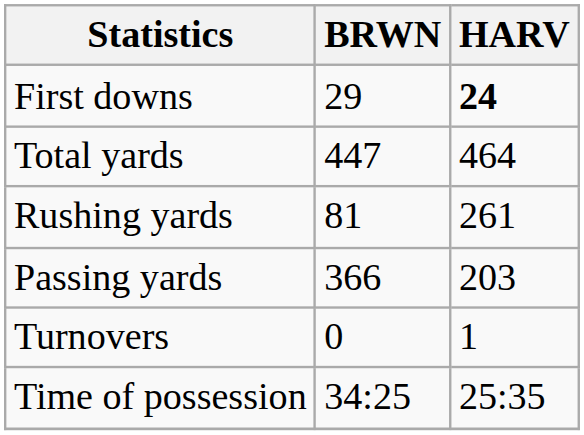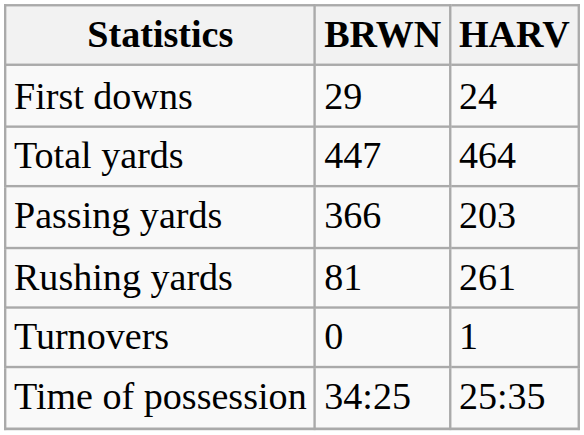First downs | HARV: bold -> normal
rows swapped: Rushing yards <-> Passing yards
